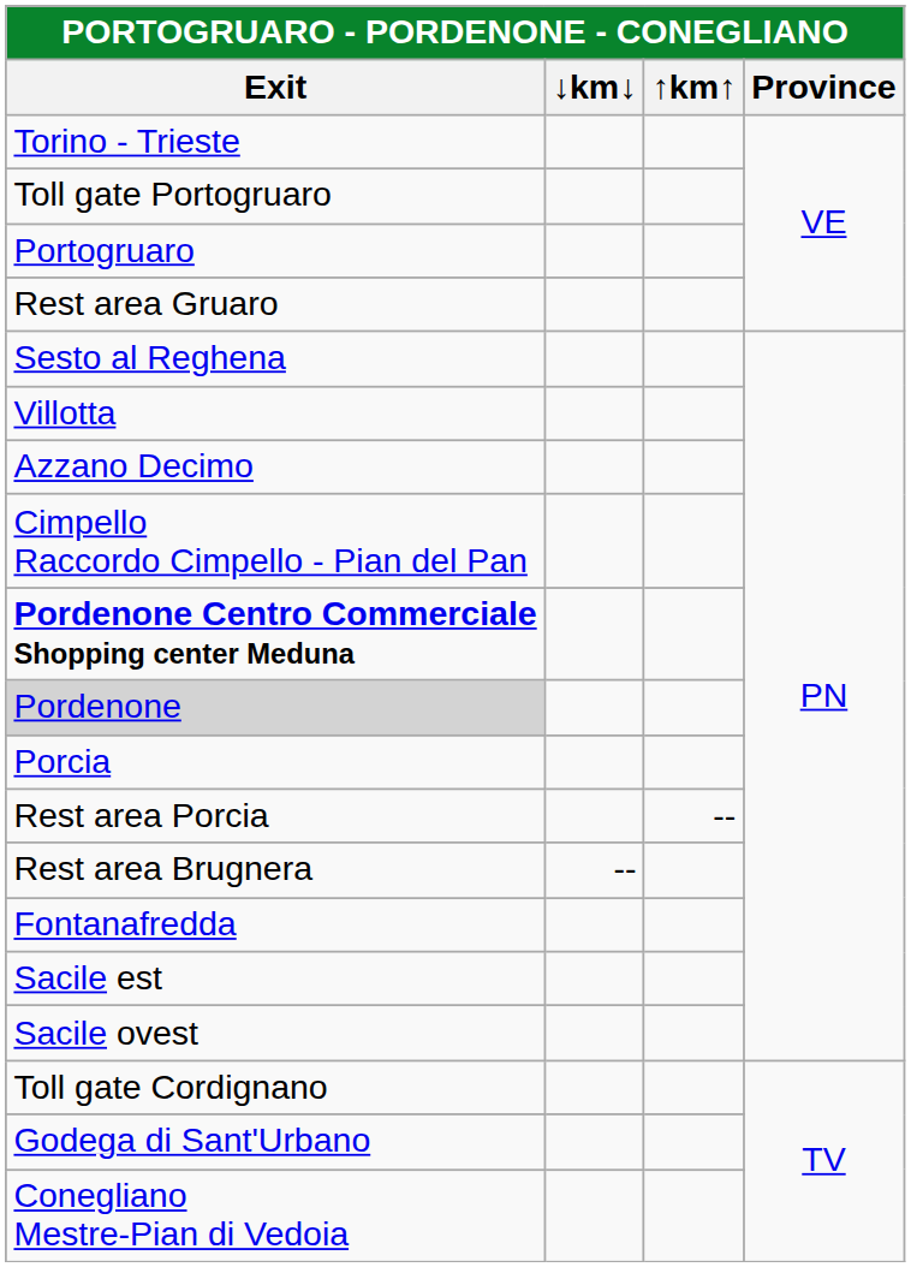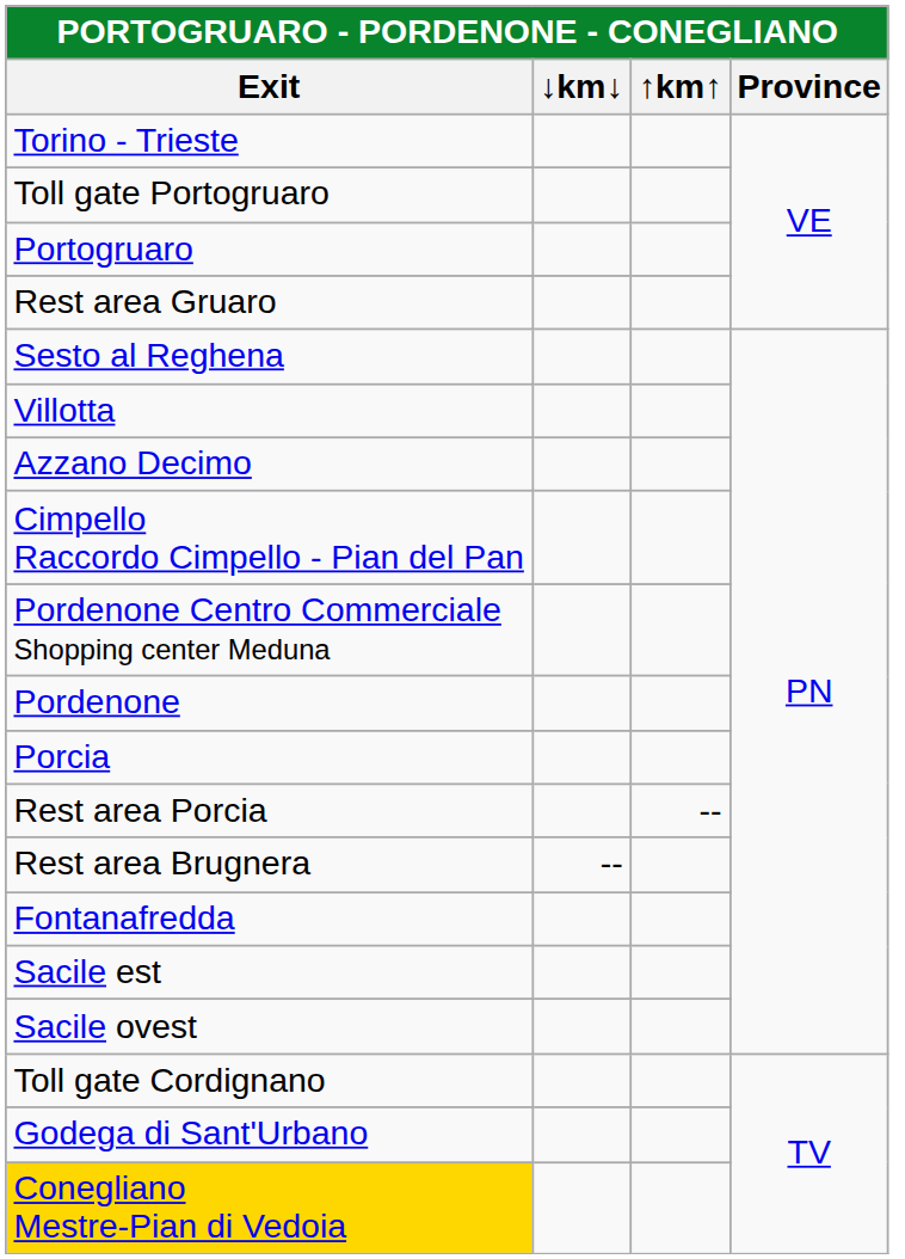Pordenone Centro Commerciale Shopping center Meduna | Exit: bold -> normal
Pordenone | Exit: lightgrey background -> no background
Conegliano Mestre-Pian di Vedoia | Exit: no background -> gold background
